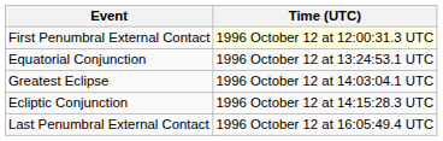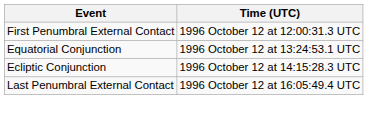First Penumbral External Contact | Time (UTC): lightyellow background -> no background
- row: Greatest Eclipse | 1996 October 12 at 14:03:04.1 UTC
